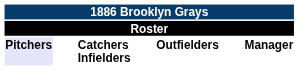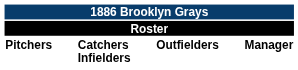Pitchers | column 1: lavender background -> no background
